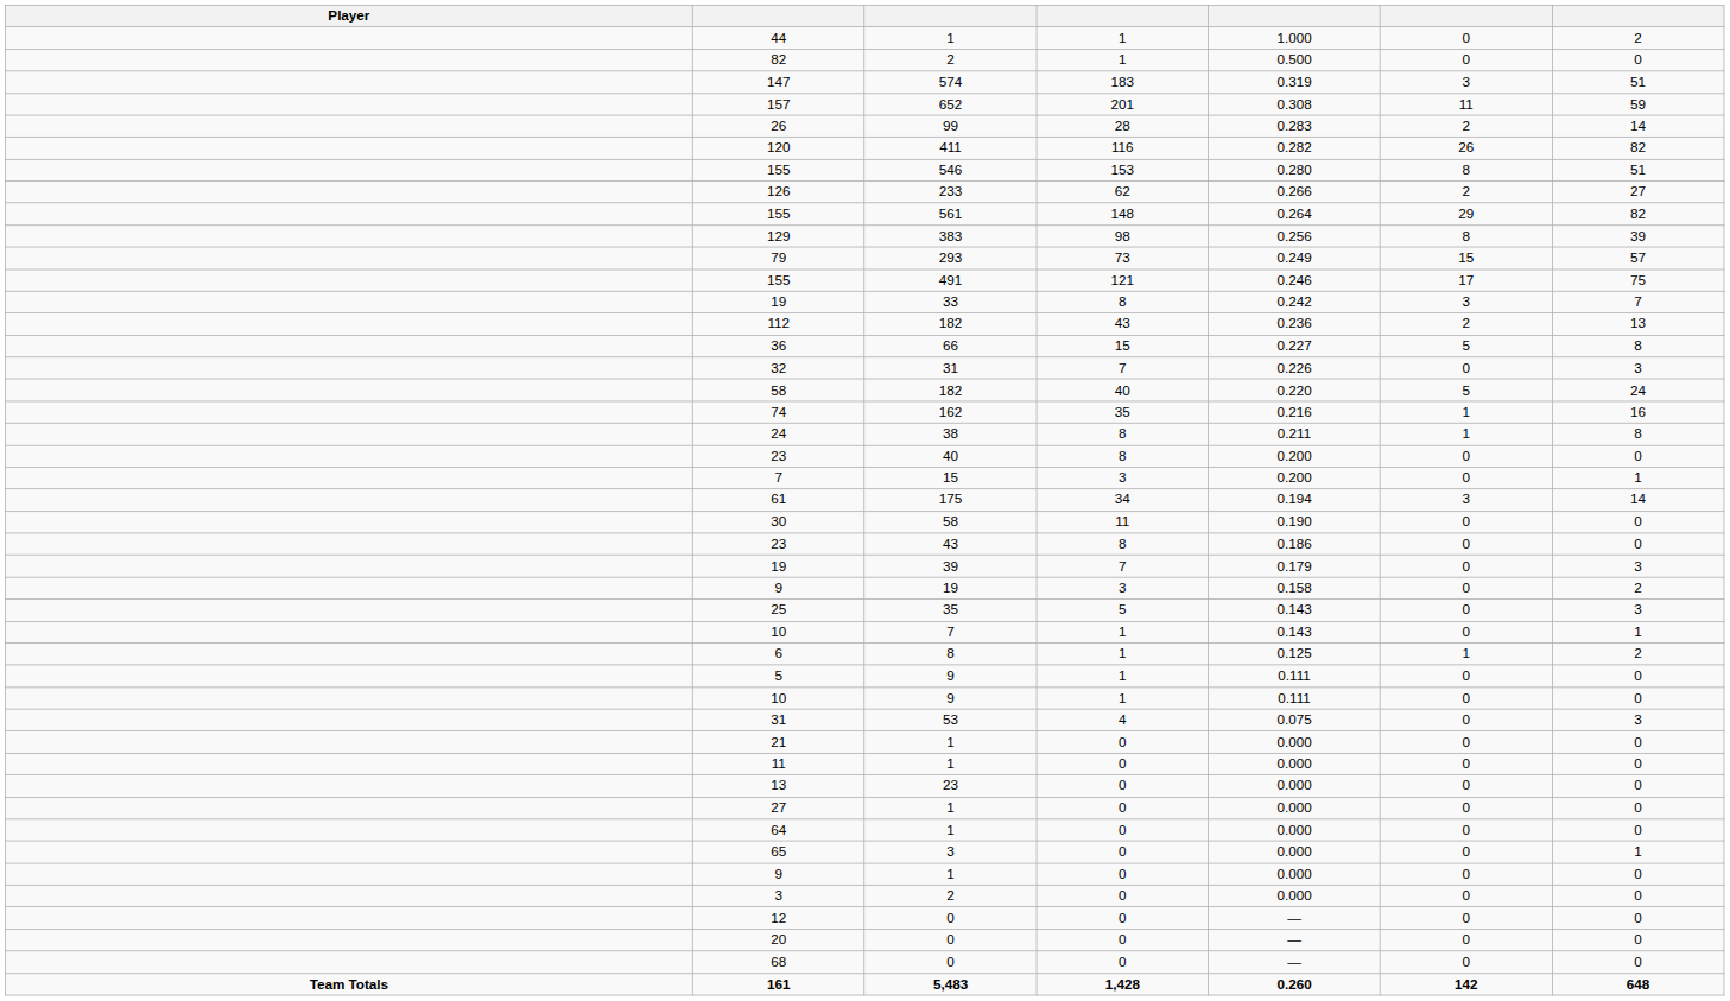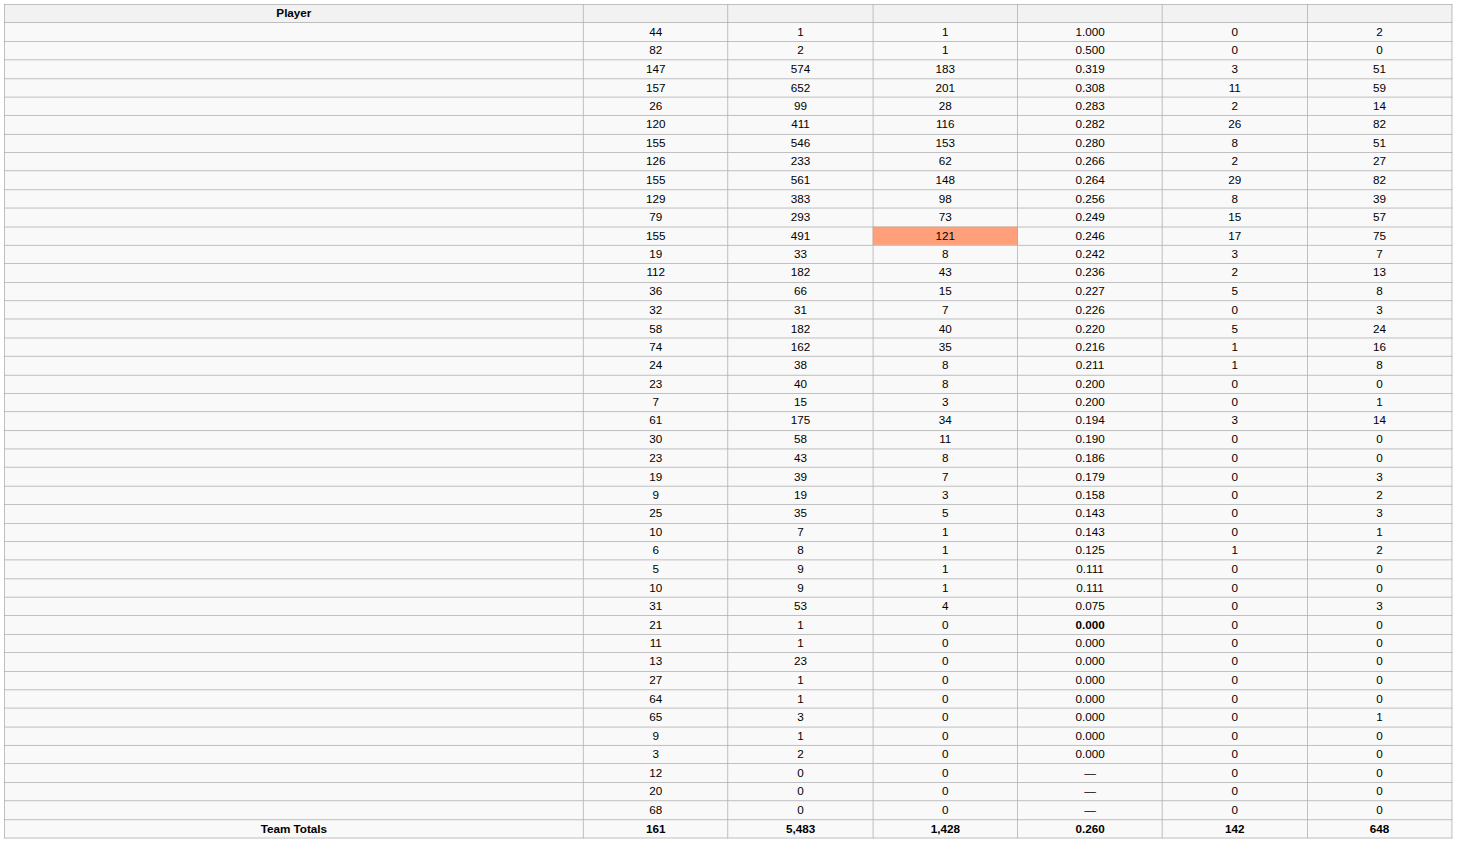155 / 491 | column 4: no background -> lightsalmon background
21 | column 5: normal -> bold
